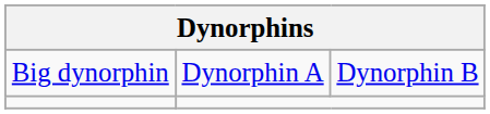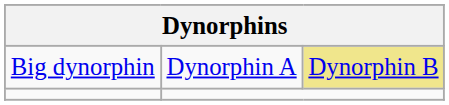Big dynorphin | column 3: no background -> khaki background
